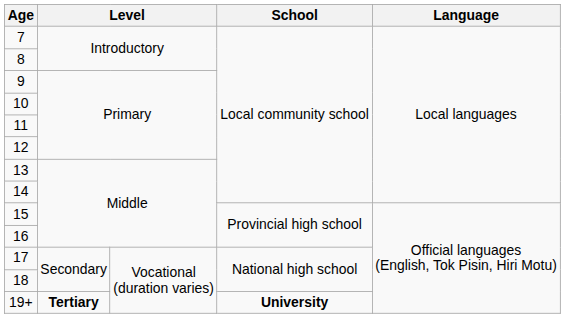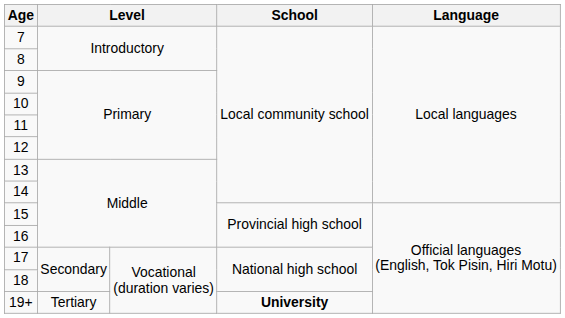19+ | column 2: bold -> normal
